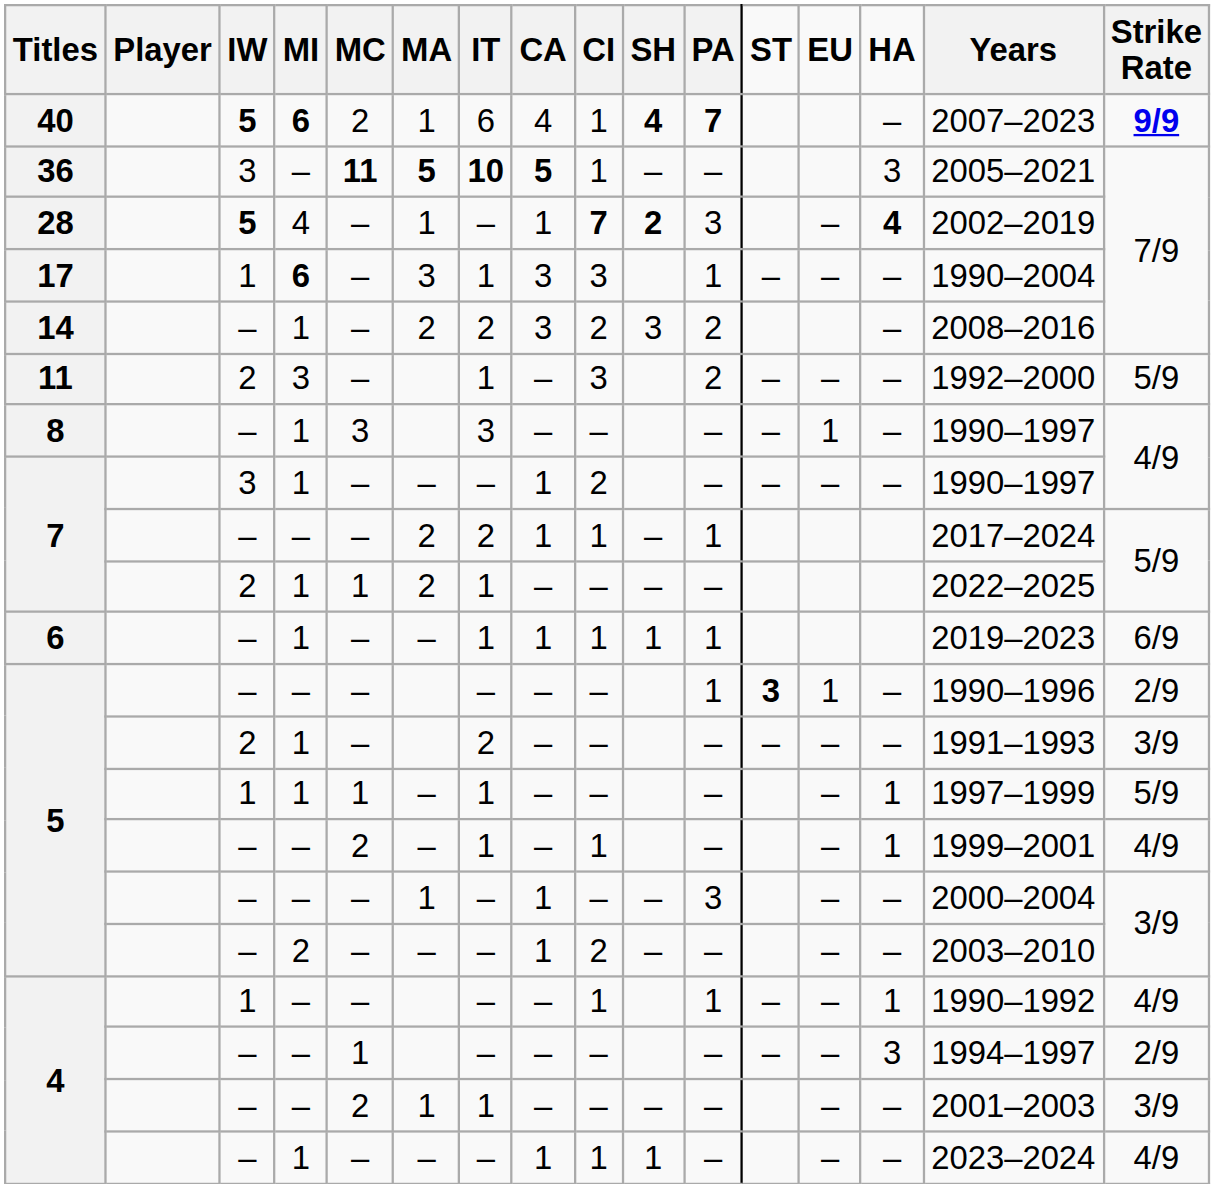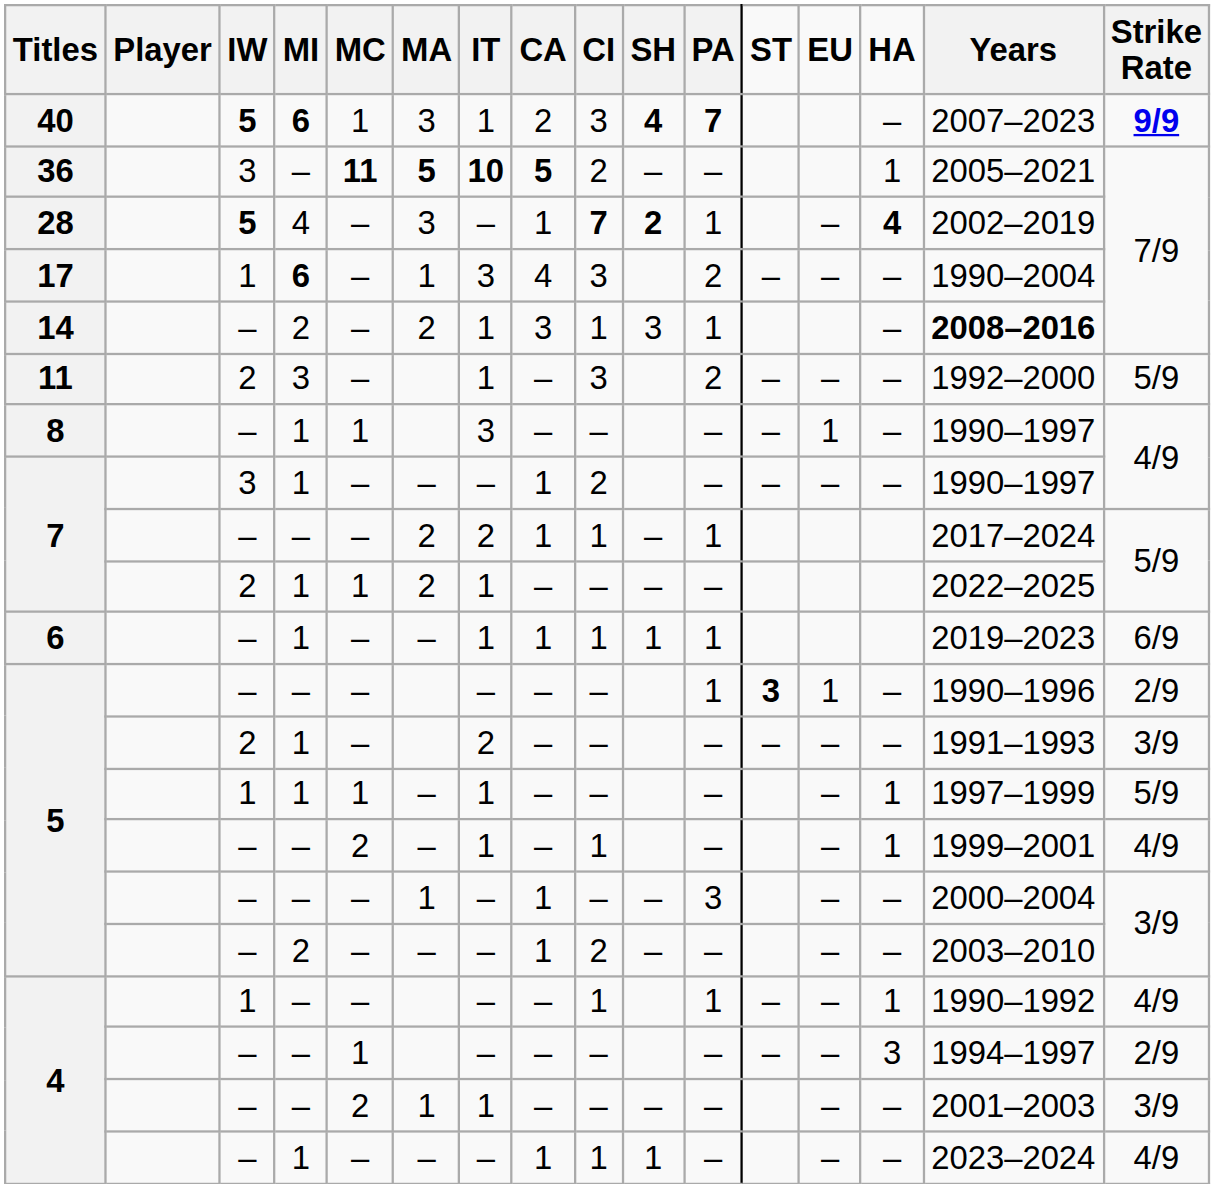40 | MC: 2 -> 1
40 | MA: 1 -> 3
40 | IT: 6 -> 1
40 | CA: 4 -> 2
40 | CI: 1 -> 3
36 | CI: 1 -> 2
36 | HA: 3 -> 1
28 | MA: 1 -> 3
28 | PA: 3 -> 1
17 | MA: 3 -> 1
17 | IT: 1 -> 3
17 | CA: 3 -> 4
17 | PA: 1 -> 2
14 | MI: 1 -> 2
14 | IT: 2 -> 1
14 | CI: 2 -> 1
14 | PA: 2 -> 1
14 | Years: normal -> bold
8 | MC: 3 -> 1
